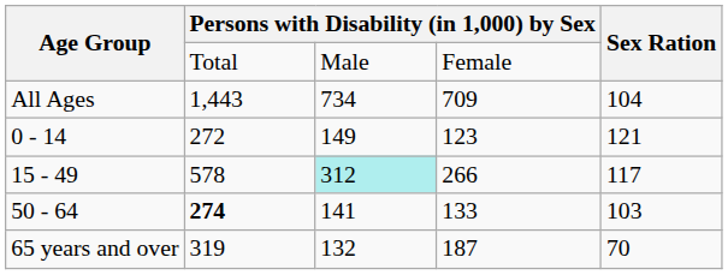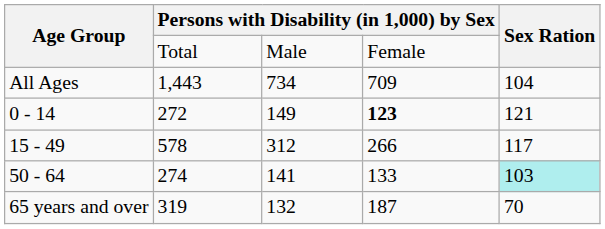0 - 14 | column 4: normal -> bold
15 - 49 | column 3: paleturquoise background -> no background
50 - 64 | column 2: bold -> normal
50 - 64 | Sex Ration: no background -> paleturquoise background
